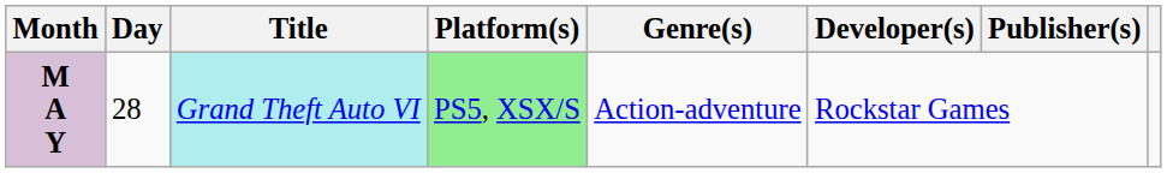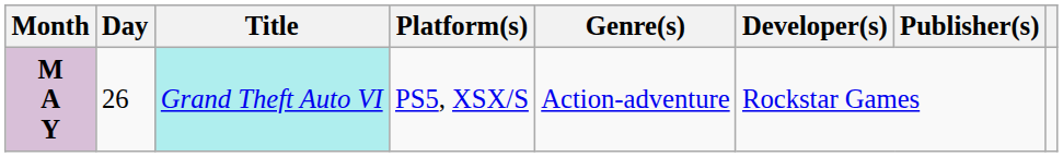M A Y | Day: 28 -> 26
M A Y | Platform(s): lightgreen background -> no background
